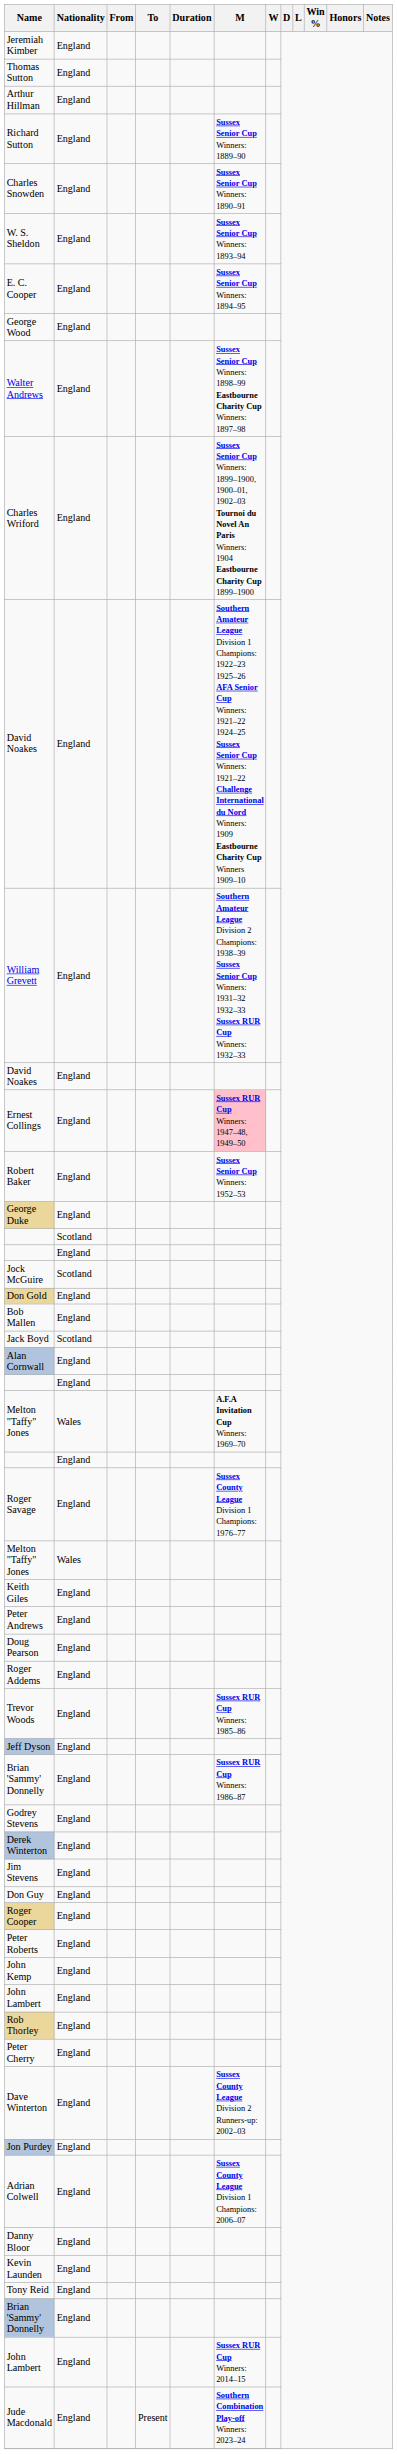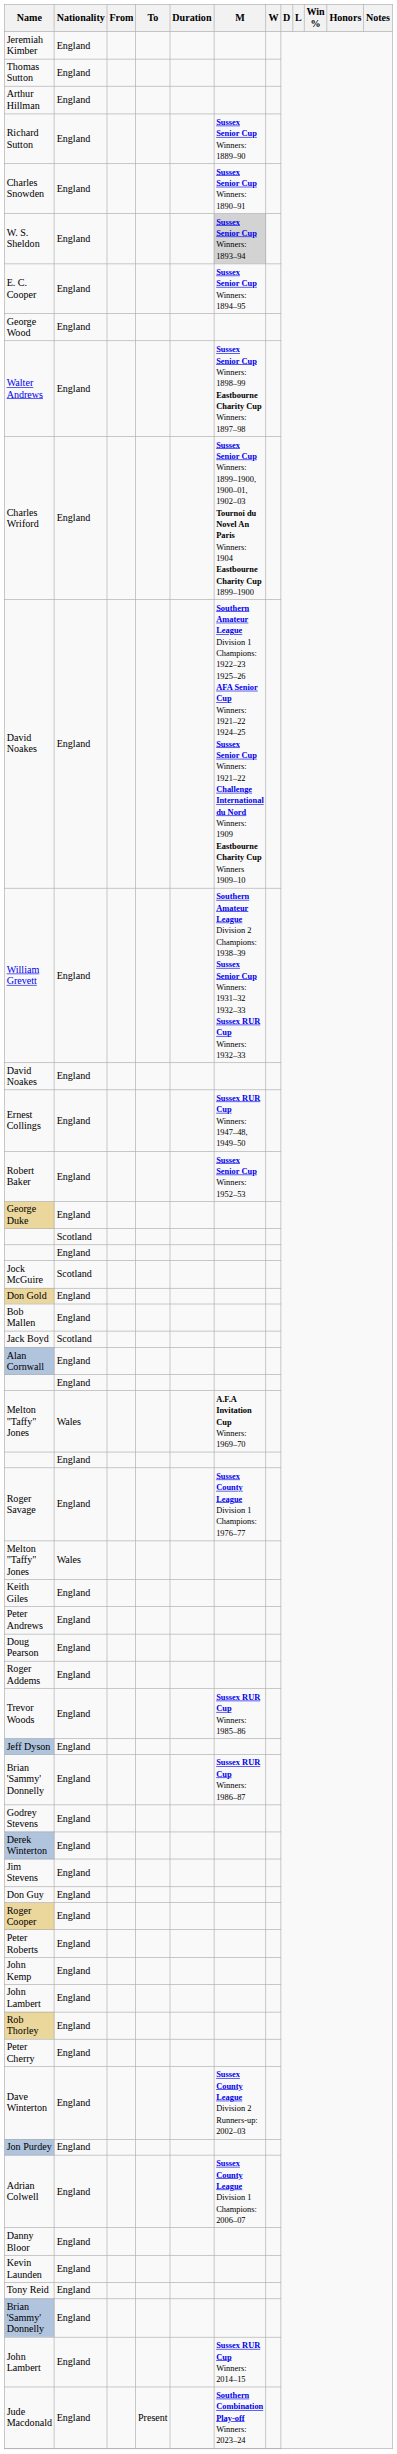W. S. Sheldon | M: no background -> lightgrey background
Ernest Collings | M: pink background -> no background
